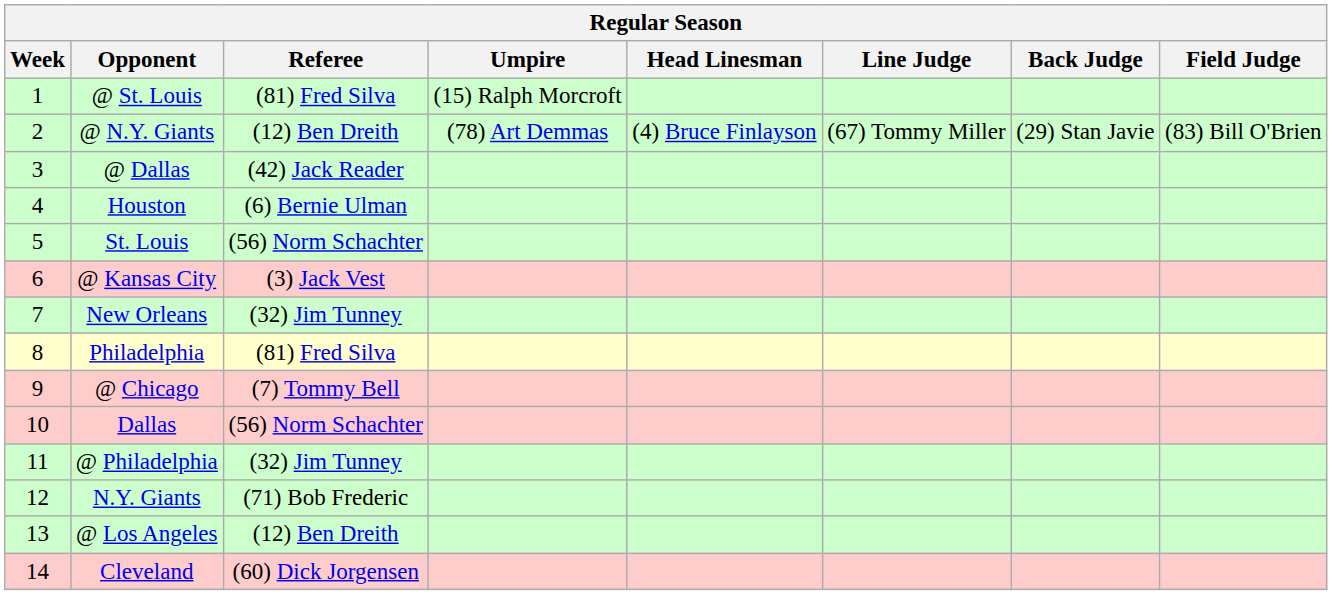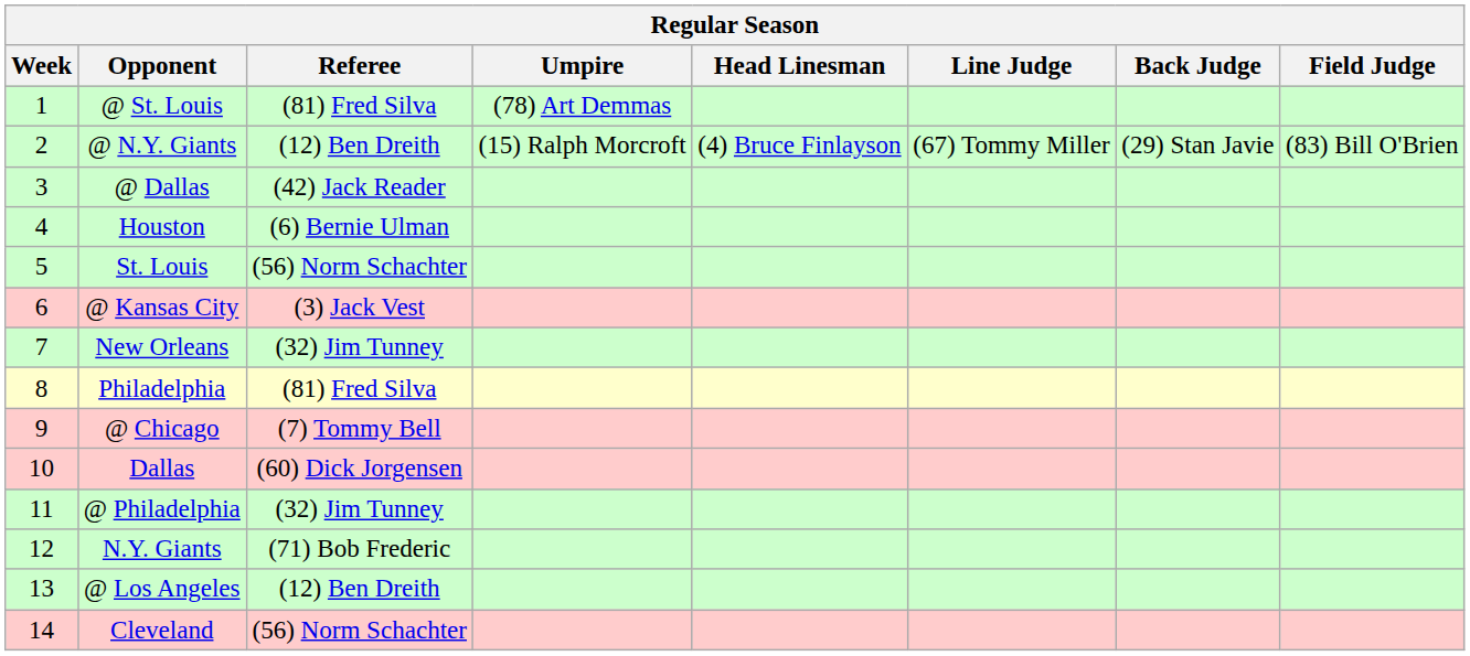@ St. Louis | Umpire: (15) Ralph Morcroft -> (78) Art Demmas
@ N.Y. Giants | Umpire: (78) Art Demmas -> (15) Ralph Morcroft
Dallas | Referee: (56) Norm Schachter -> (60) Dick Jorgensen
Cleveland | Referee: (60) Dick Jorgensen -> (56) Norm Schachter
